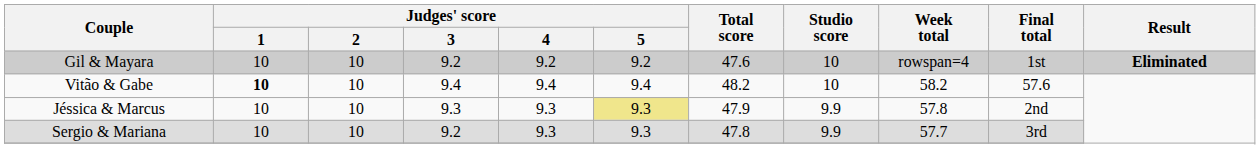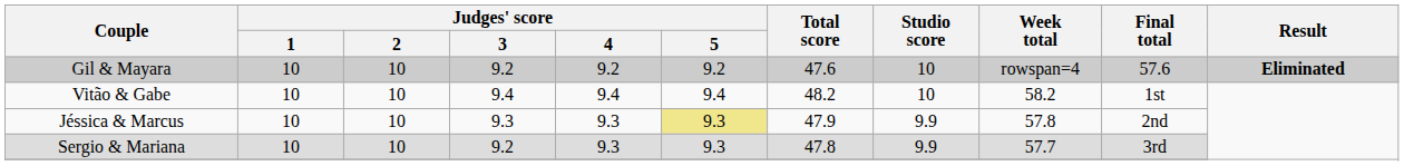Gil & Mayara | Final total: 1st -> 57.6
Vitão & Gabe | Judges' score / 1: bold -> normal
Vitão & Gabe | Final total: 57.6 -> 1st
